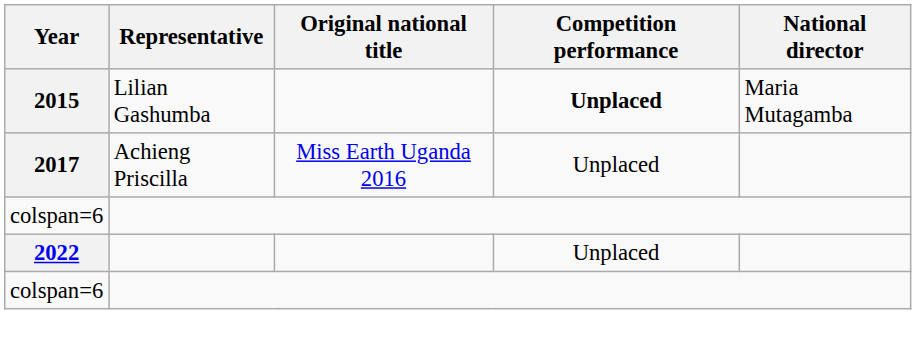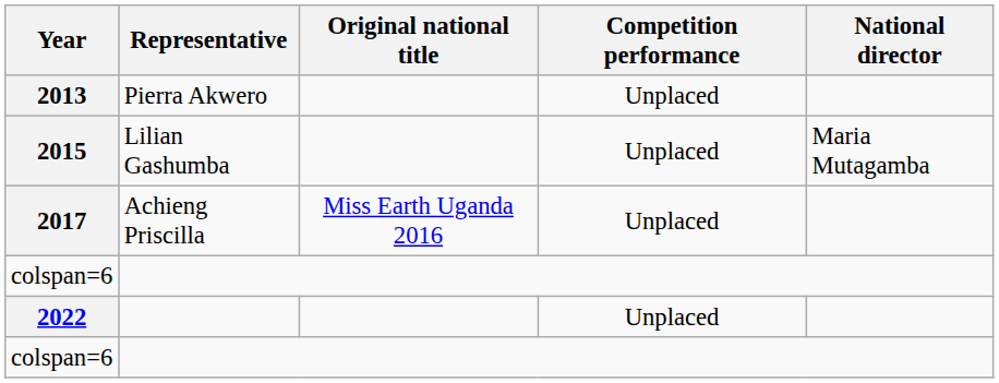+ row: 2013 | Pierra Akwero | Unplaced
2015 | Competition performance: bold -> normal
